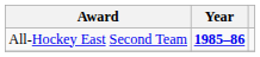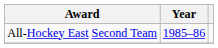row 2 | Year: bold -> normal
